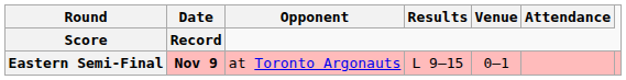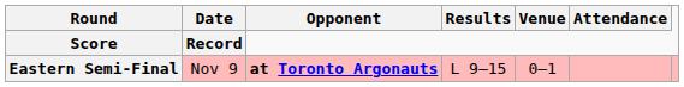Eastern Semi-Final | Date / Record: bold -> normal
Eastern Semi-Final | Opponent: normal -> bold
